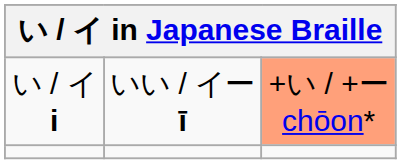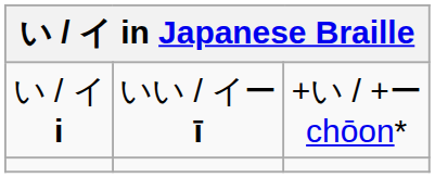い / イ i | column 3: lightsalmon background -> no background
